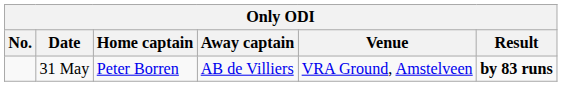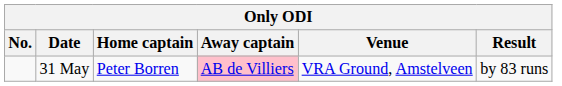31 May | Away captain: no background -> pink background
31 May | Result: bold -> normal
